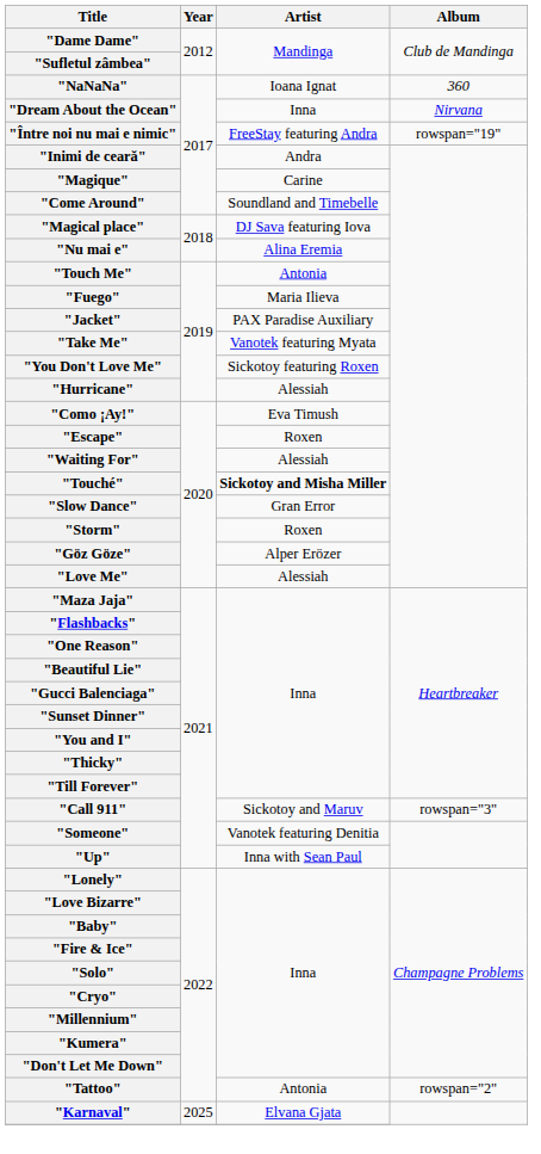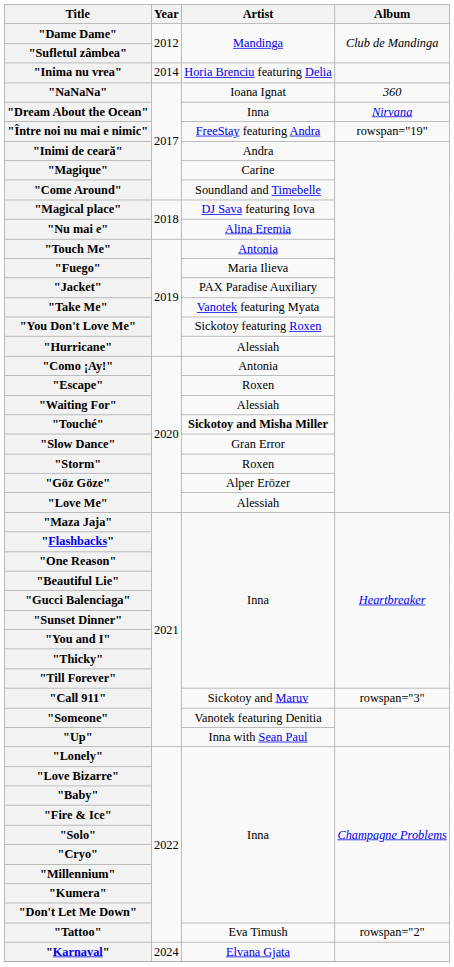+ row: "Inima nu vrea" | 2014 | Horia Brenciu featuring Delia
"Como ¡Ay!" | Artist: Eva Timush -> Antonia
"Tattoo" | Artist: Antonia -> Eva Timush
"Karnaval" | Year: 2025 -> 2024
